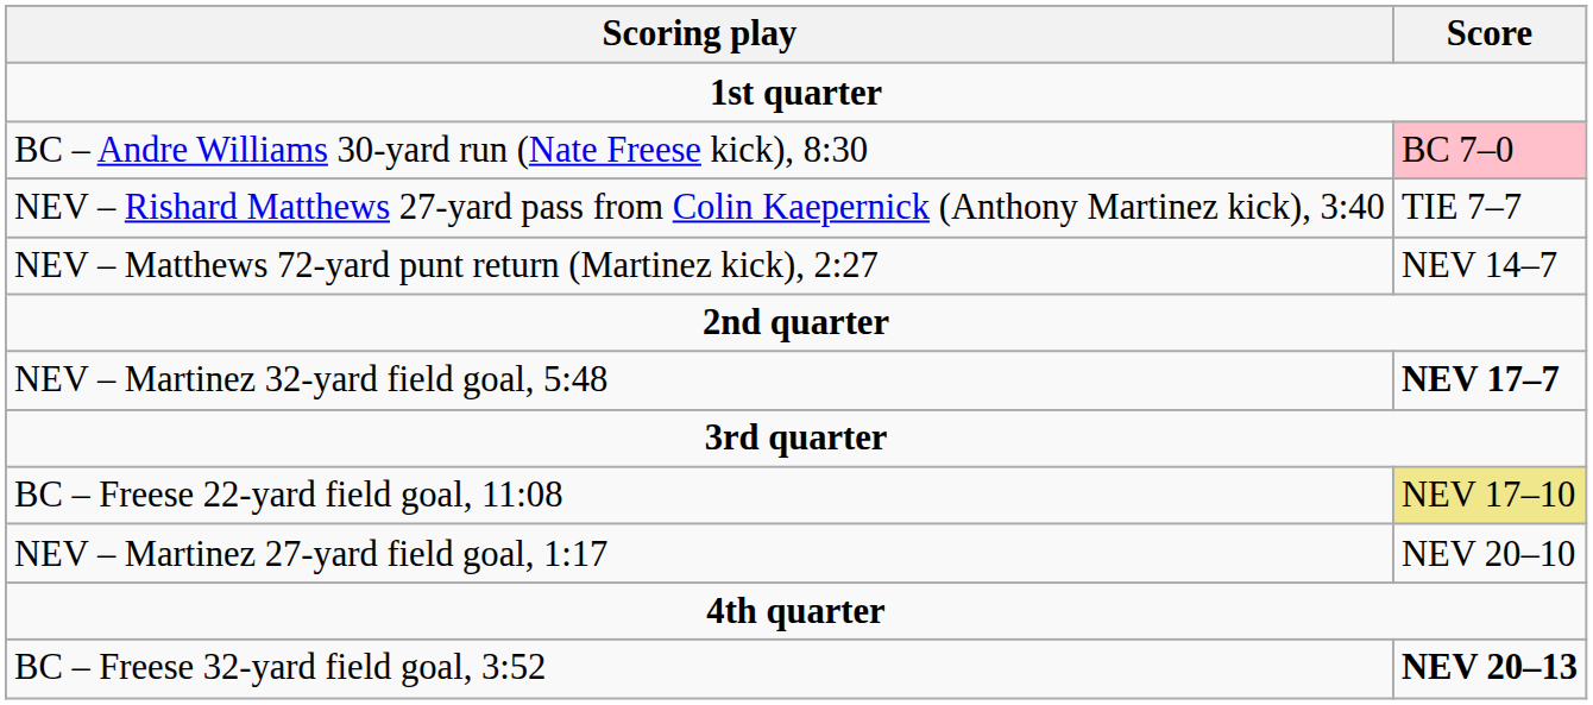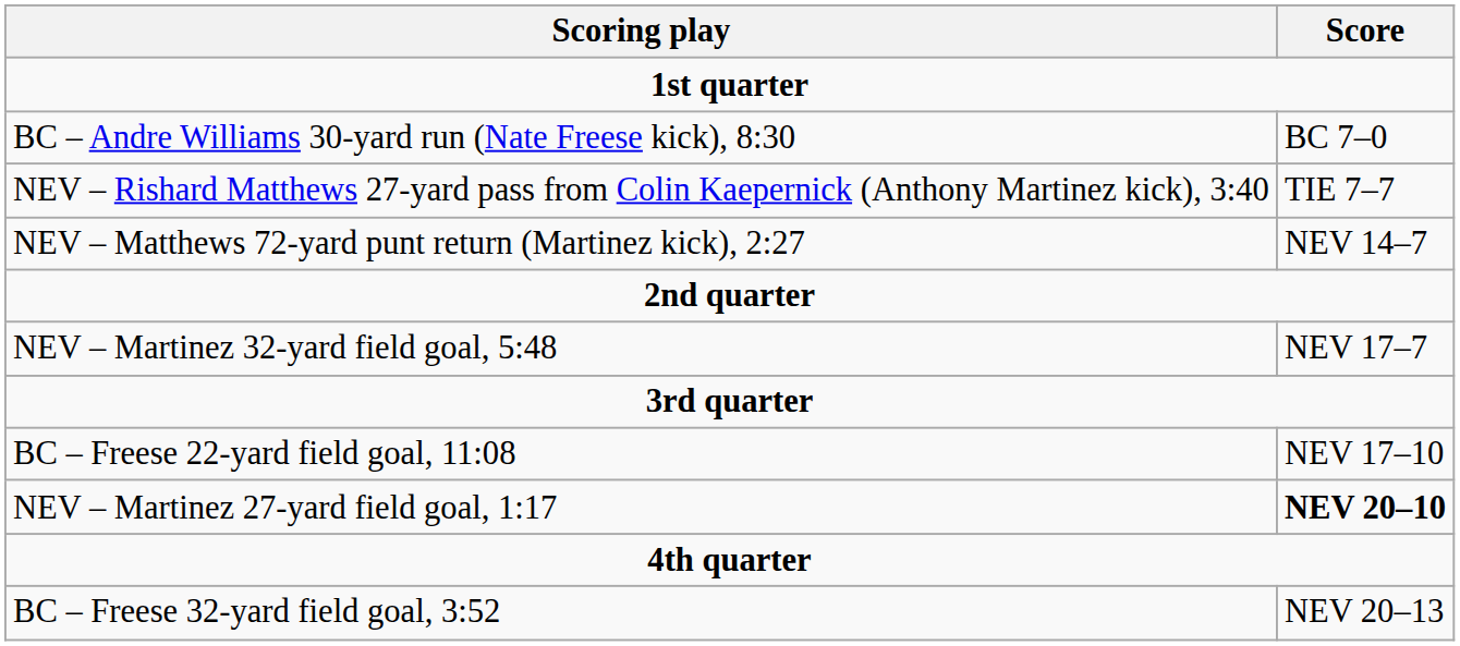BC – Andre Williams 30-yard run (Nate Freese kick), 8:30 | Score: pink background -> no background
NEV – Martinez 32-yard field goal, 5:48 | Score: bold -> normal
BC – Freese 22-yard field goal, 11:08 | Score: khaki background -> no background
NEV – Martinez 27-yard field goal, 1:17 | Score: normal -> bold
BC – Freese 32-yard field goal, 3:52 | Score: bold -> normal
